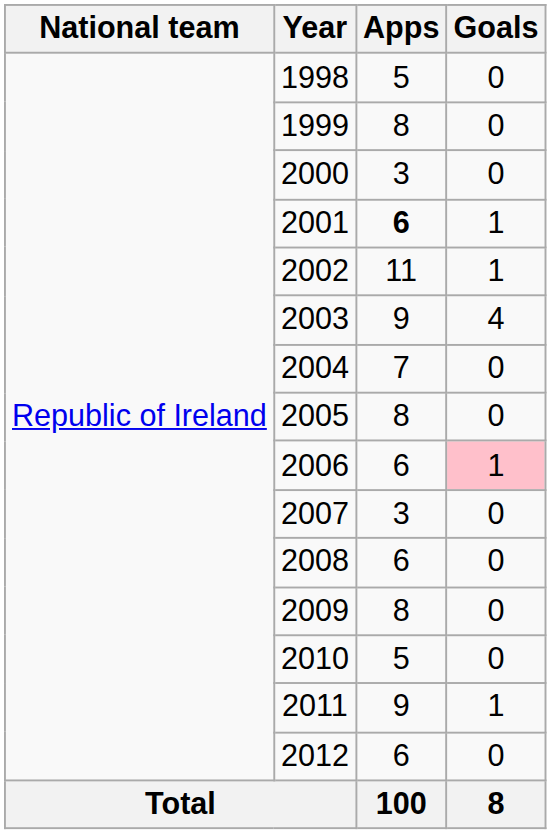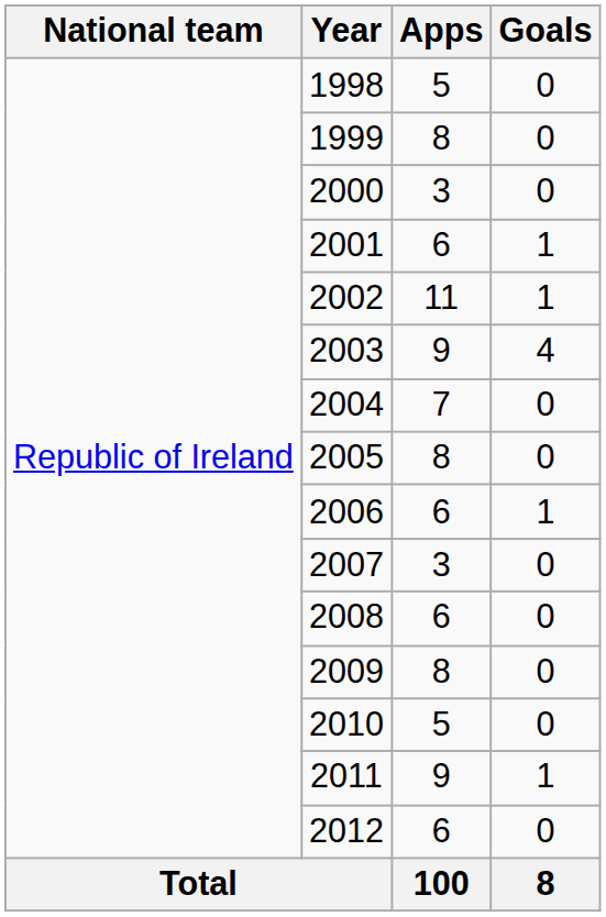2001 | Apps: bold -> normal
2006 | Goals: pink background -> no background
